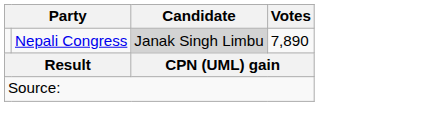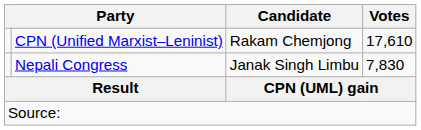+ row: CPN (Unified Marxist–Leninist) | Rakam Chemjong | 17,610
Nepali Congress | Candidate: lightgrey background -> no background
Nepali Congress | Votes: 7,890 -> 7,830
